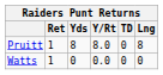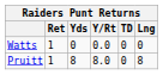rows swapped: Pruitt <-> Watts
